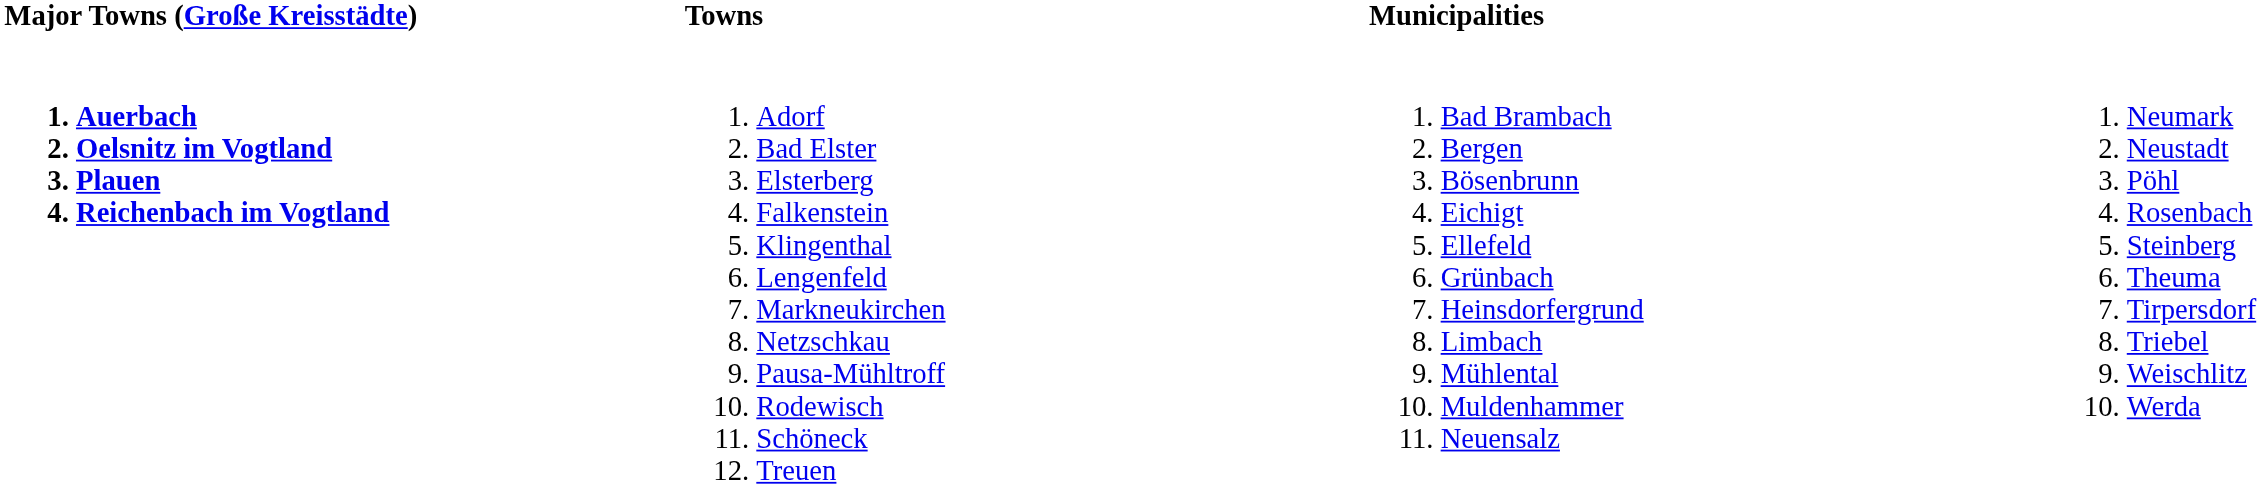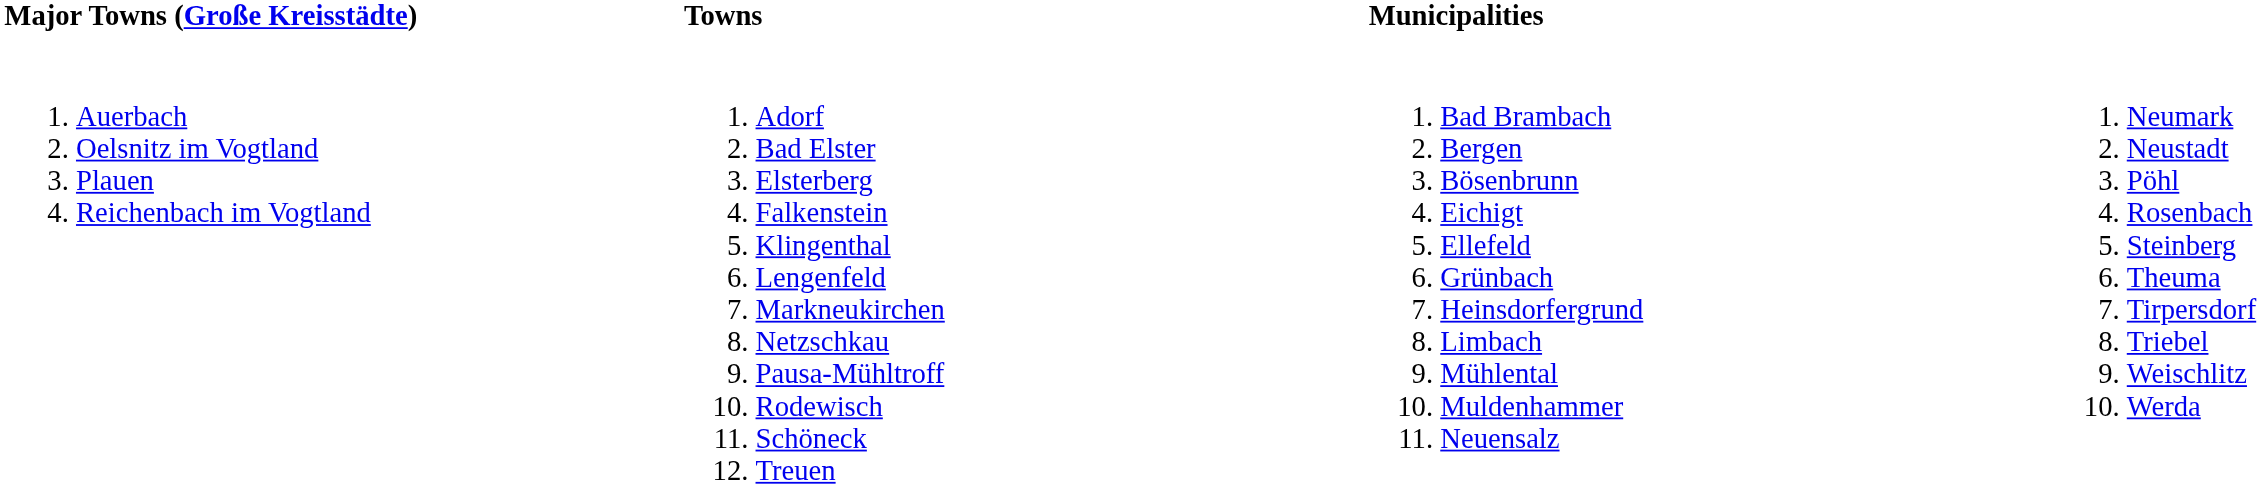Auerbach Oelsnitz im Vogtland Plauen Reichenbach im Vogtland | Major Towns (Große Kreisstädte): bold -> normal
